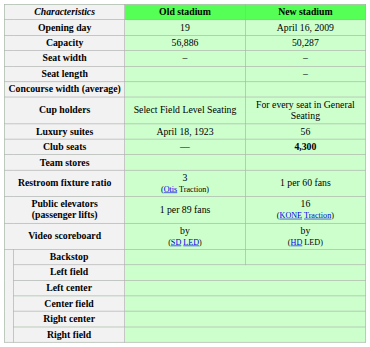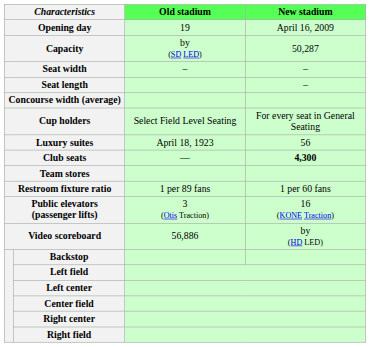Capacity | Old stadium: 56,886 -> by (SD LED)
Restroom fixture ratio | Old stadium: 3 (Otis Traction) -> 1 per 89 fans
Public elevators (passenger lifts) | Old stadium: 1 per 89 fans -> 3 (Otis Traction)
Video scoreboard | Old stadium: by (SD LED) -> 56,886
